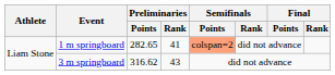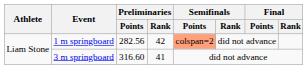1 m springboard | Preliminaries / Points: 282.65 -> 282.56
1 m springboard | Preliminaries / Rank: 41 -> 42
3 m springboard | Preliminaries / Points: 316.62 -> 316.60
3 m springboard | Preliminaries / Rank: 43 -> 41
